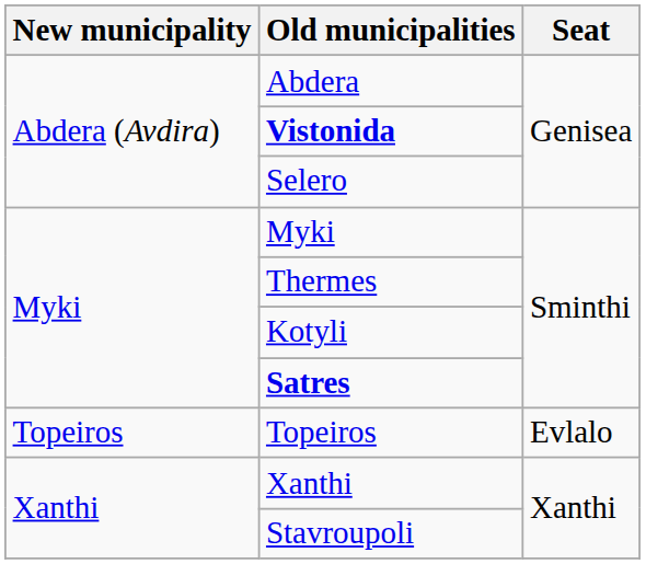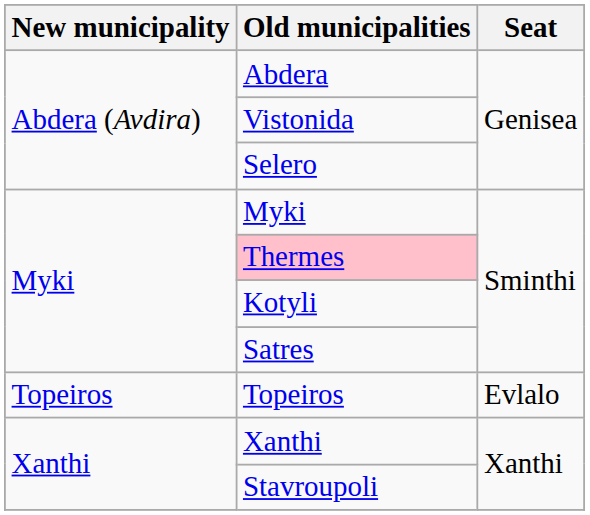Vistonida | Old municipalities: bold -> normal
Thermes | Old municipalities: no background -> pink background
Satres | Old municipalities: bold -> normal
